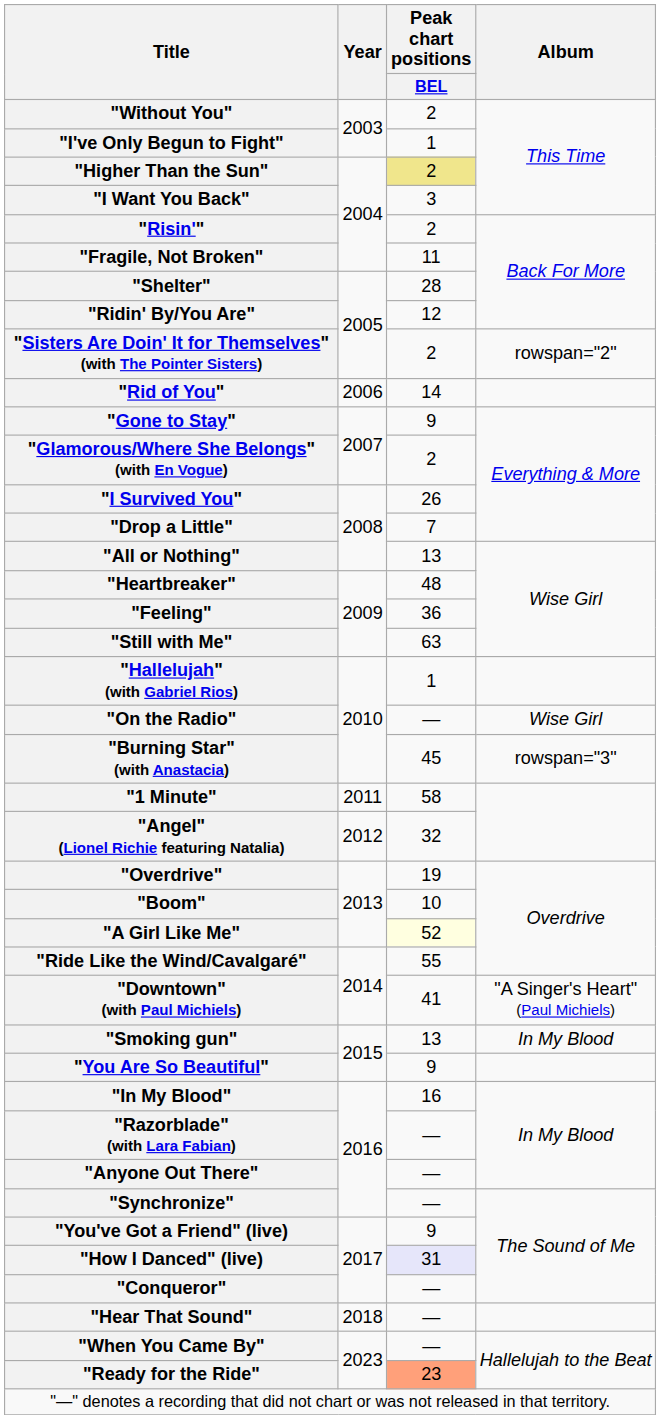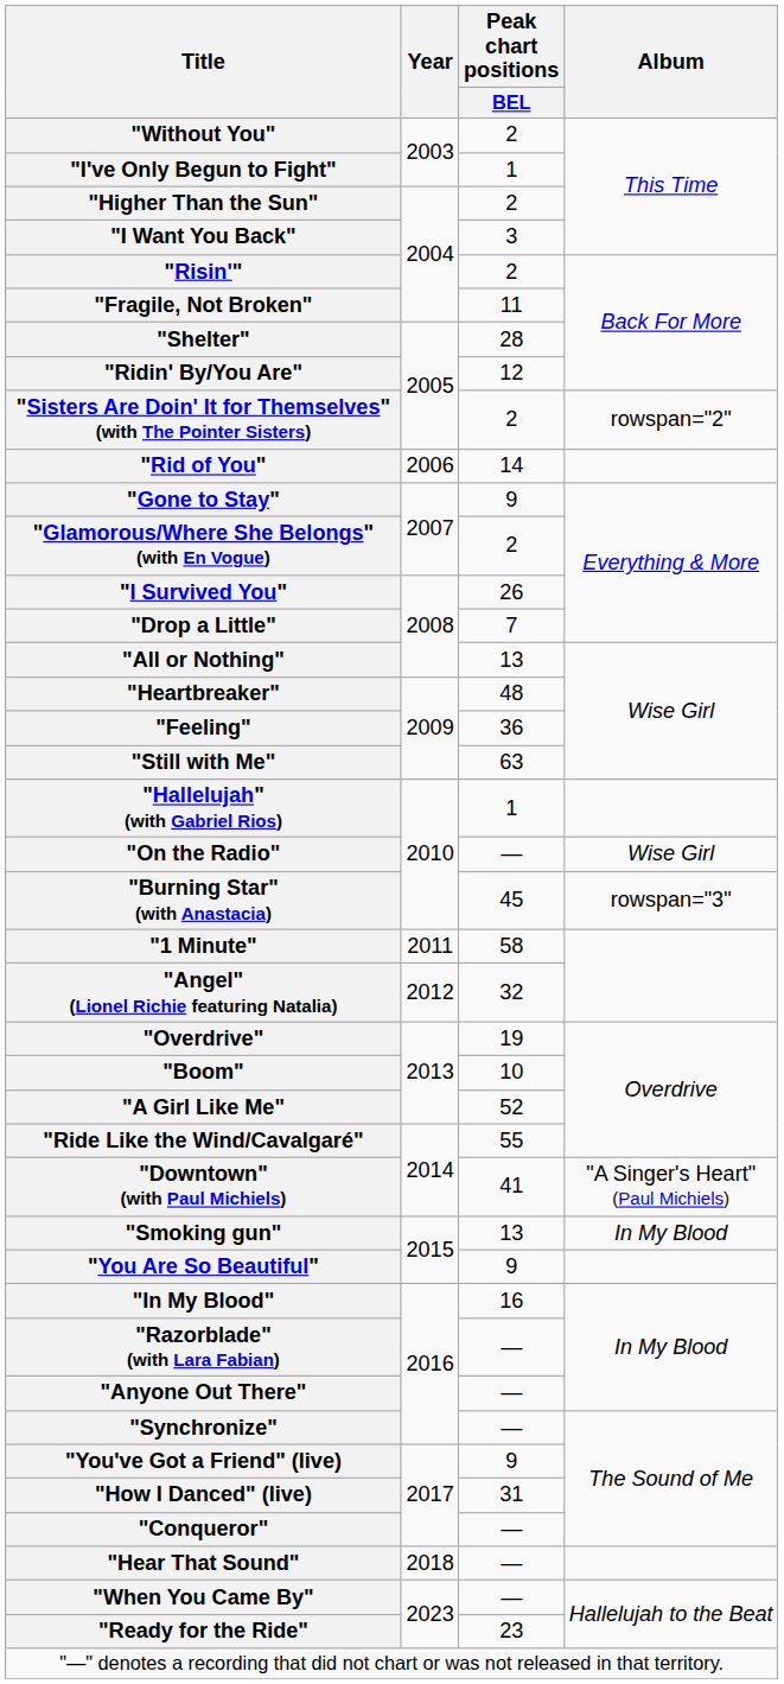"Higher Than the Sun" | Peak chart positions / BEL: khaki background -> no background
"A Girl Like Me" | Peak chart positions / BEL: lightyellow background -> no background
"How I Danced" (live) | Peak chart positions / BEL: lavender background -> no background
"Ready for the Ride" | Peak chart positions / BEL: lightsalmon background -> no background
